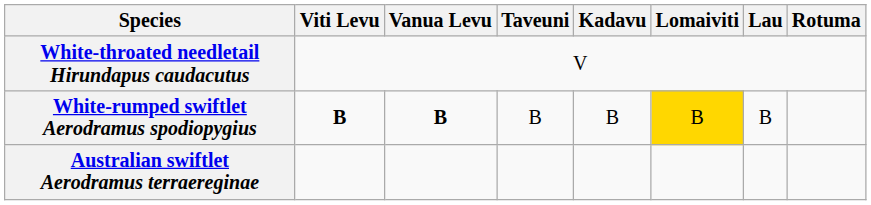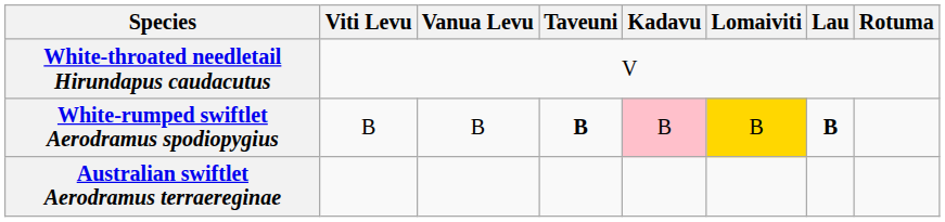White-rumped swiftlet Aerodramus spodiopygius | Viti Levu: bold -> normal
White-rumped swiftlet Aerodramus spodiopygius | Vanua Levu: bold -> normal
White-rumped swiftlet Aerodramus spodiopygius | Taveuni: normal -> bold
White-rumped swiftlet Aerodramus spodiopygius | Kadavu: no background -> pink background
White-rumped swiftlet Aerodramus spodiopygius | Lau: normal -> bold
